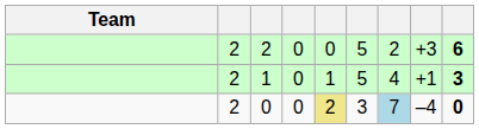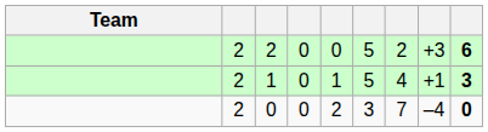row 4 | column 5: khaki background -> no background
row 4 | column 7: lightblue background -> no background
